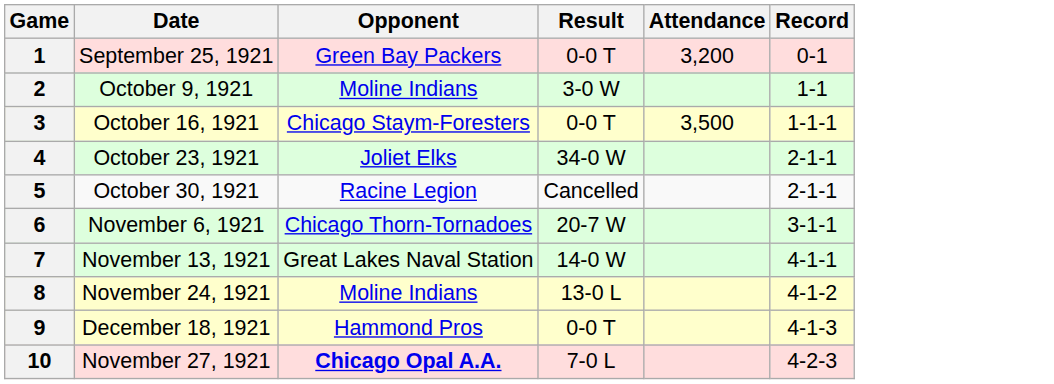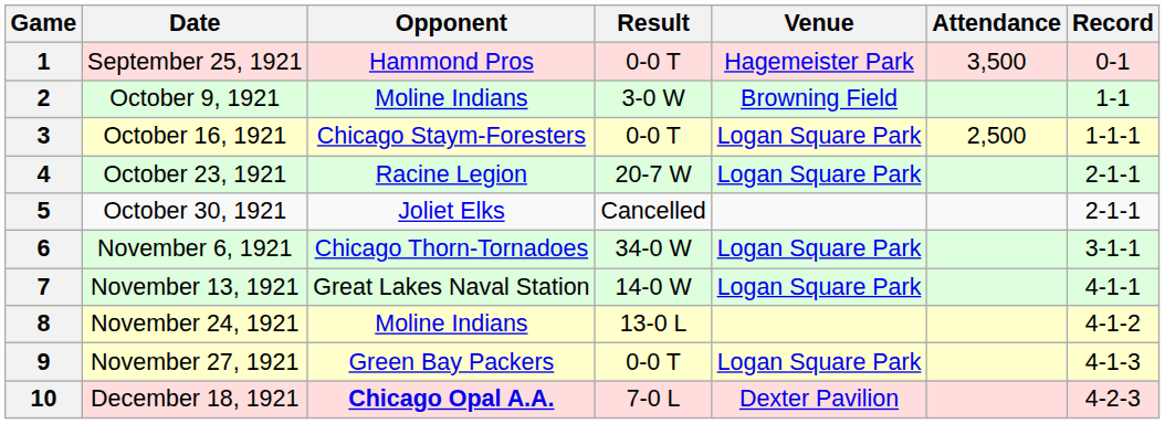+ column: Venue | Hagemeister Park | Browning Field | Logan Square Park | Logan Square Park | Logan Square Park | Logan Square Park | Logan Square Park | Dexter Pavilion
1 | Opponent: Green Bay Packers -> Hammond Pros
1 | Attendance: 3,200 -> 3,500
3 | Attendance: 3,500 -> 2,500
4 | Opponent: Joliet Elks -> Racine Legion
4 | Result: 34-0 W -> 20-7 W
5 | Opponent: Racine Legion -> Joliet Elks
6 | Result: 20-7 W -> 34-0 W
9 | Date: December 18, 1921 -> November 27, 1921
9 | Opponent: Hammond Pros -> Green Bay Packers
10 | Date: November 27, 1921 -> December 18, 1921
